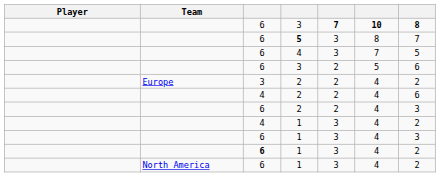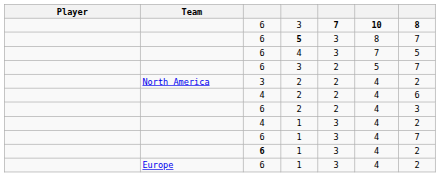row 5 | column 7: 6 -> 7
row 6 | Team: Europe -> North America
row 10 | column 7: 3 -> 7
row 12 | Team: North America -> Europe
